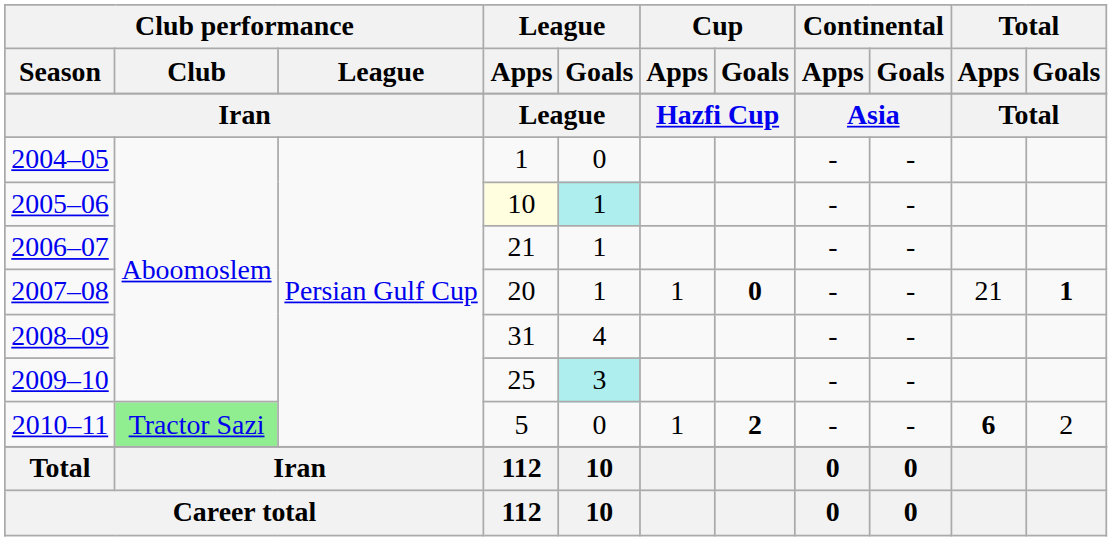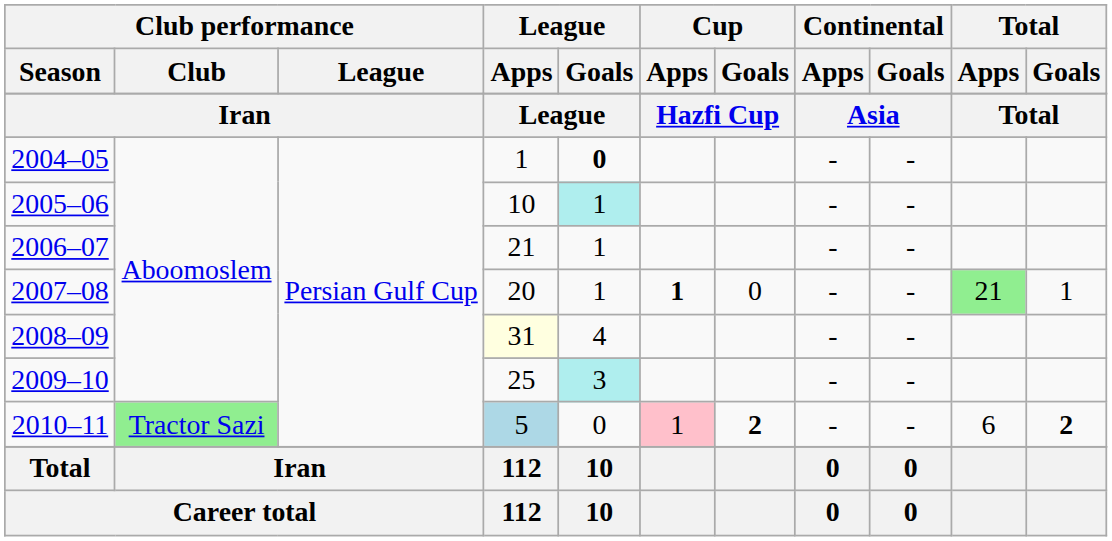2004–05 | League / Goals: normal -> bold
2005–06 | League / Apps: lightyellow background -> no background
2007–08 | Cup / Apps: normal -> bold
2007–08 | Cup / Goals: bold -> normal
2007–08 | Total / Apps: no background -> lightgreen background
2007–08 | Total / Goals: bold -> normal
2008–09 | League / Apps: no background -> lightyellow background
2010–11 | League / Apps: no background -> lightblue background
2010–11 | Cup / Apps: no background -> pink background
2010–11 | Total / Apps: bold -> normal
2010–11 | Total / Goals: normal -> bold
